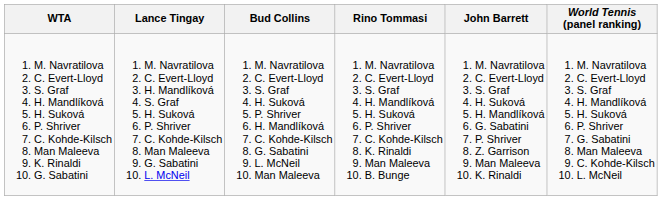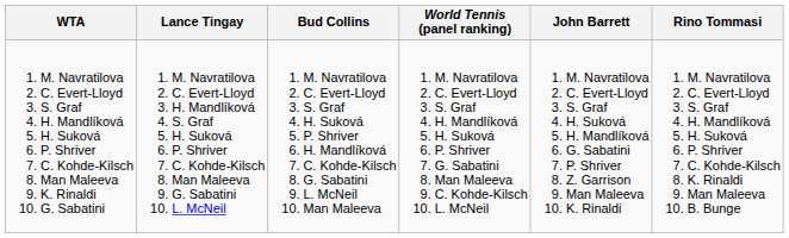columns swapped: Rino Tommasi <-> World Tennis (panel ranking)
